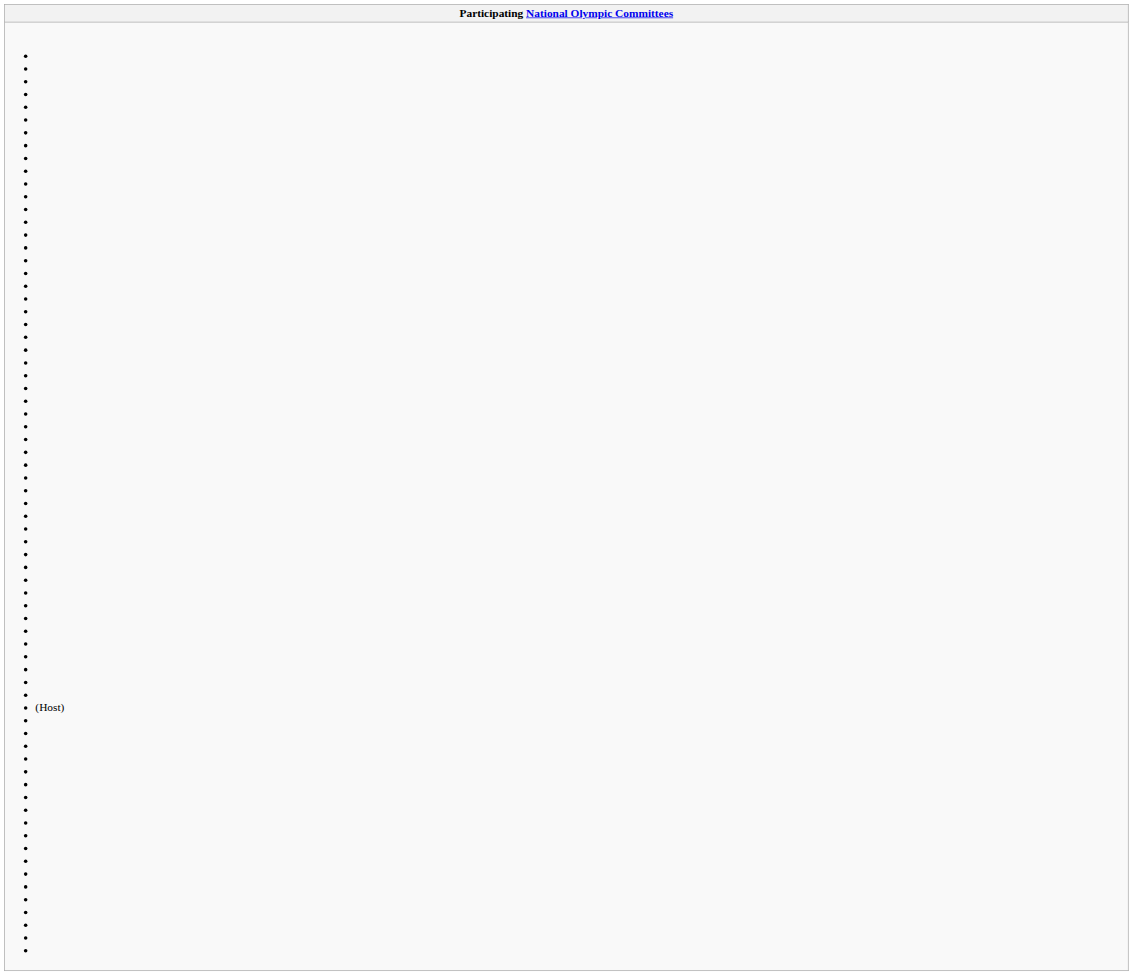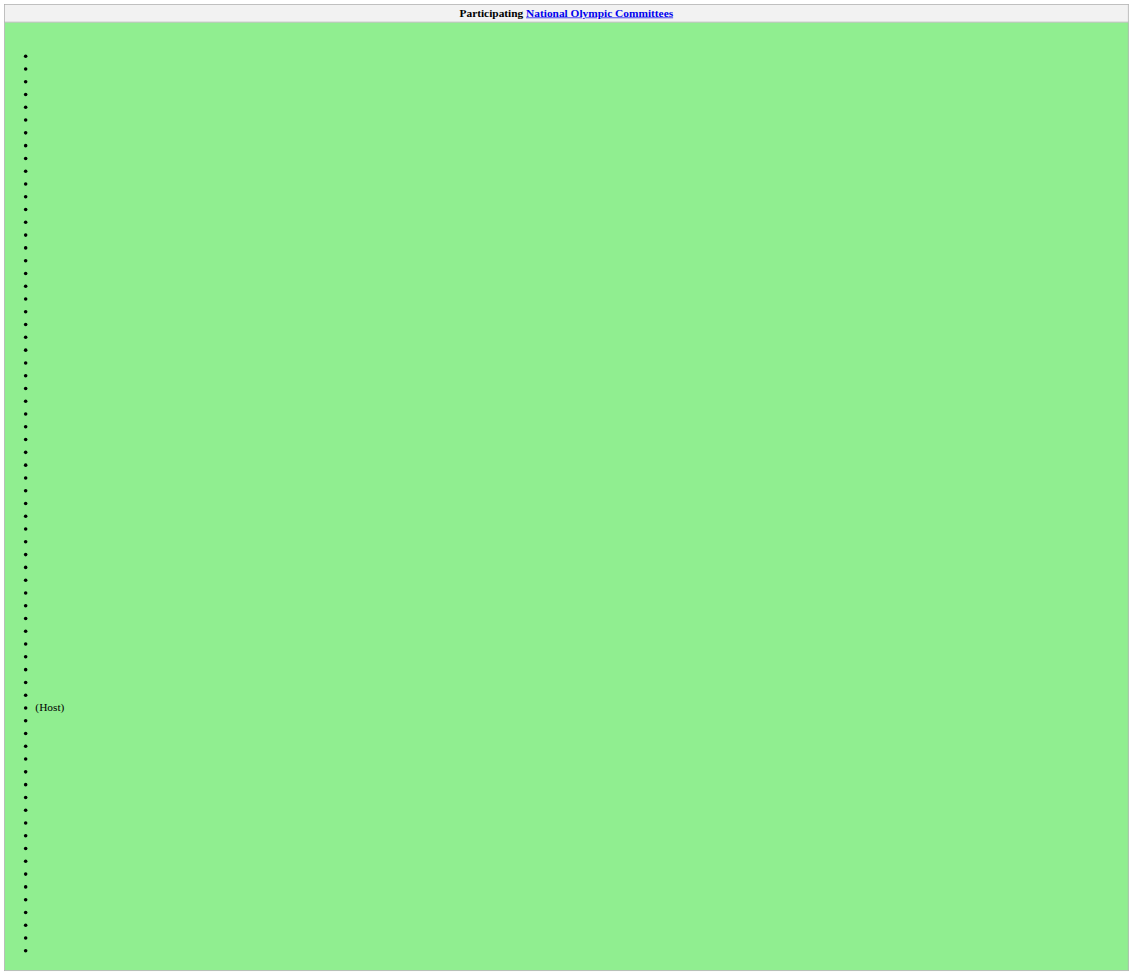row 2 | column 1: no background -> lightgreen background
